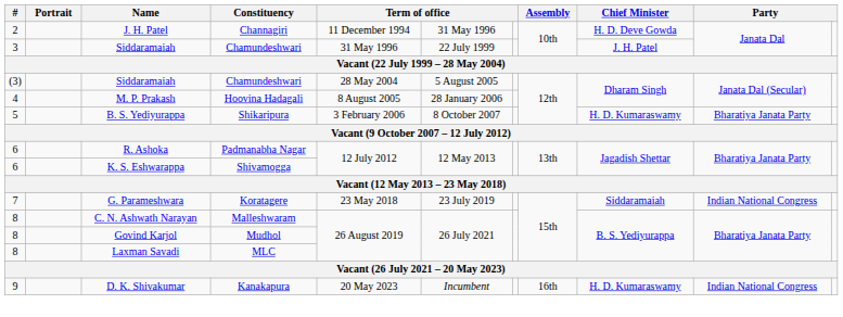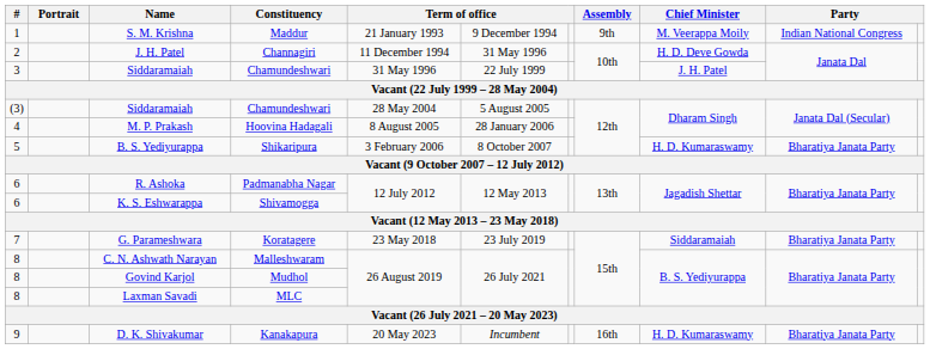+ row: 1 | S. M. Krishna | Maddur | 21 January 1993 | 9 December 1994 | 9th | M. Veerappa Moily | Indian National Congress
G. Parameshwara | column 10: Indian National Congress -> Bharatiya Janata Party
D. K. Shivakumar | column 10: Indian National Congress -> Bharatiya Janata Party
